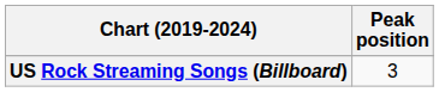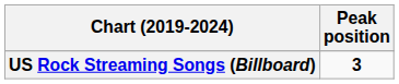US Rock Streaming Songs (Billboard) | Peak position: normal -> bold
